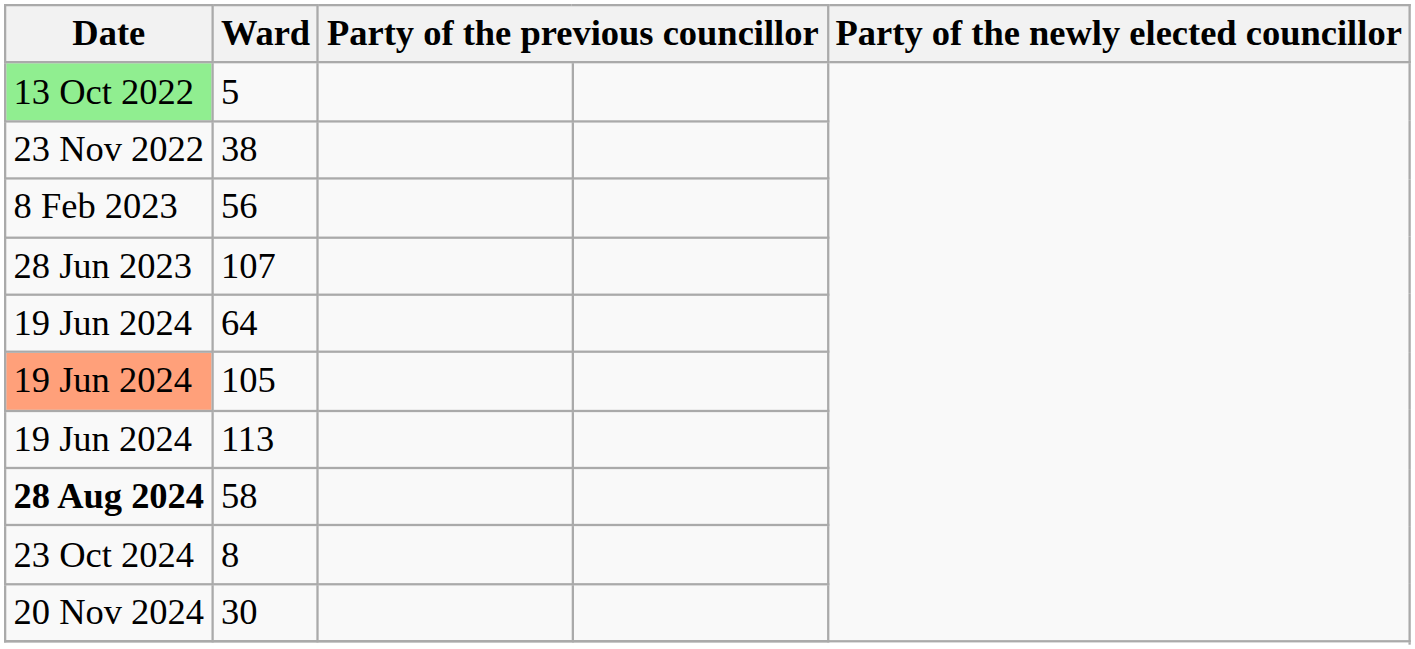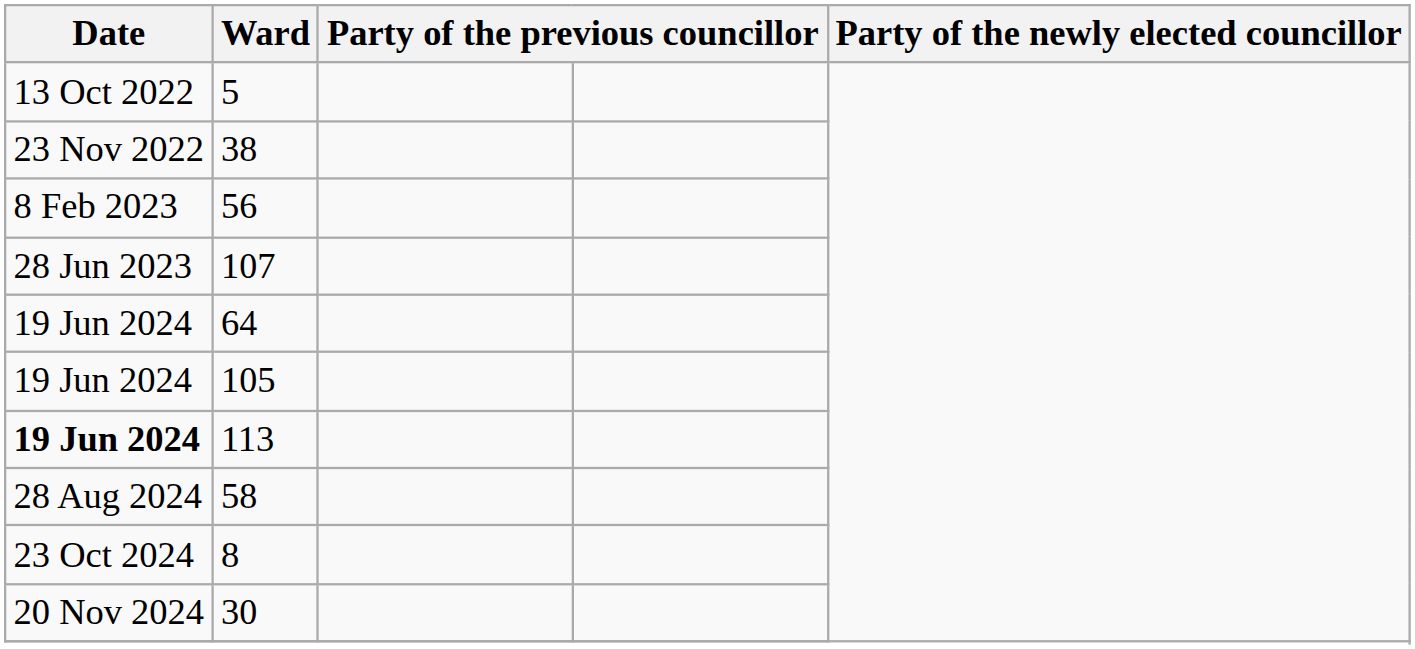5 | Date: lightgreen background -> no background
105 | Date: lightsalmon background -> no background
113 | Date: normal -> bold
58 | Date: bold -> normal
